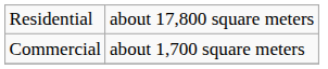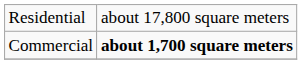Commercial | column 2: normal -> bold
